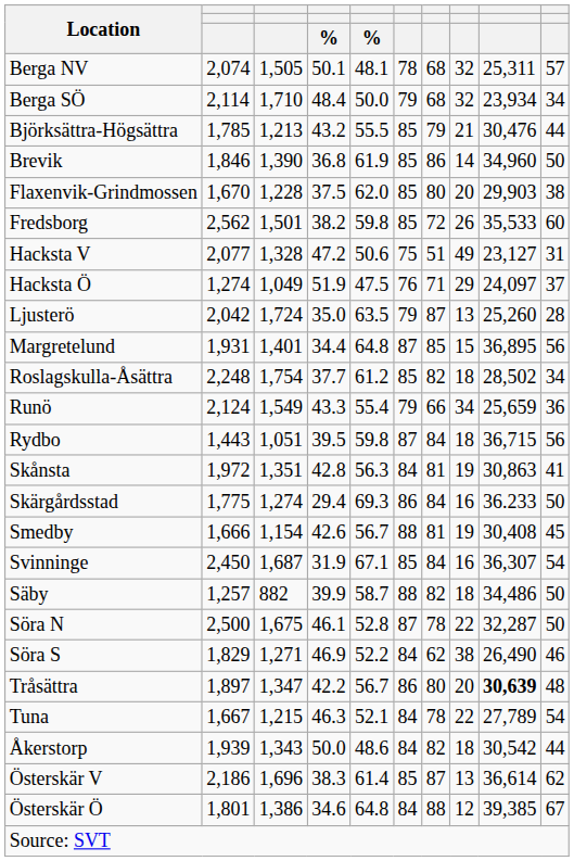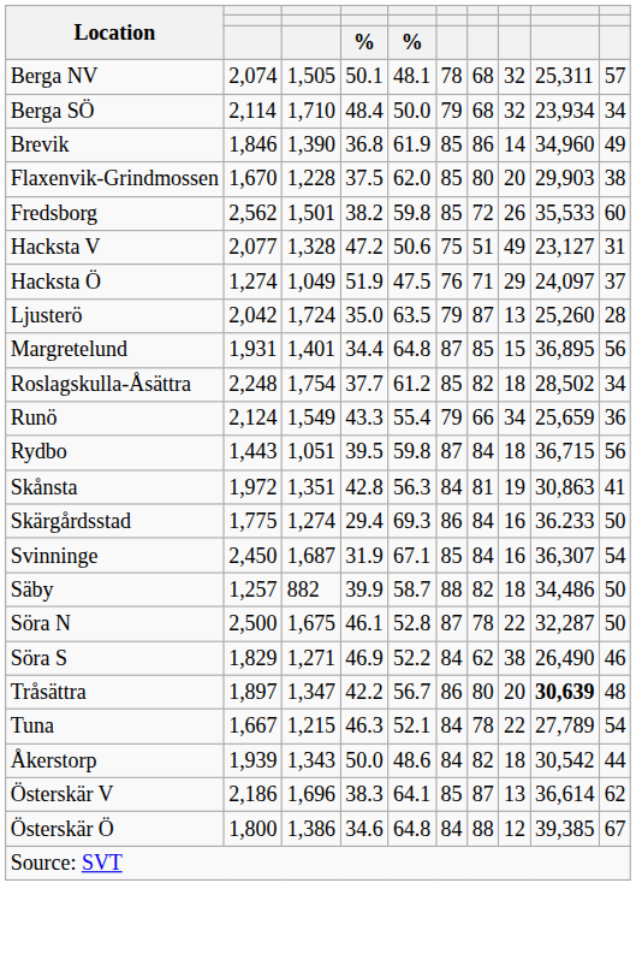- row: Björksättra-Högsättra | 1,785 | 1,213 | 43.2 | 55.5 | 85 | 79 | 21 | 30,476 | 44
Brevik | column 10: 50 -> 49
- row: Smedby | 1,666 | 1,154 | 42.6 | 56.7 | 88 | 81 | 19 | 30,408 | 45
Österskär V | column 5: 61.4 -> 64.1
Österskär Ö | column 2: 1,801 -> 1,800
